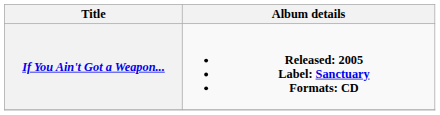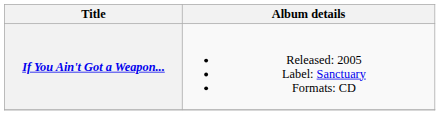If You Ain't Got a Weapon... | Album details: bold -> normal
